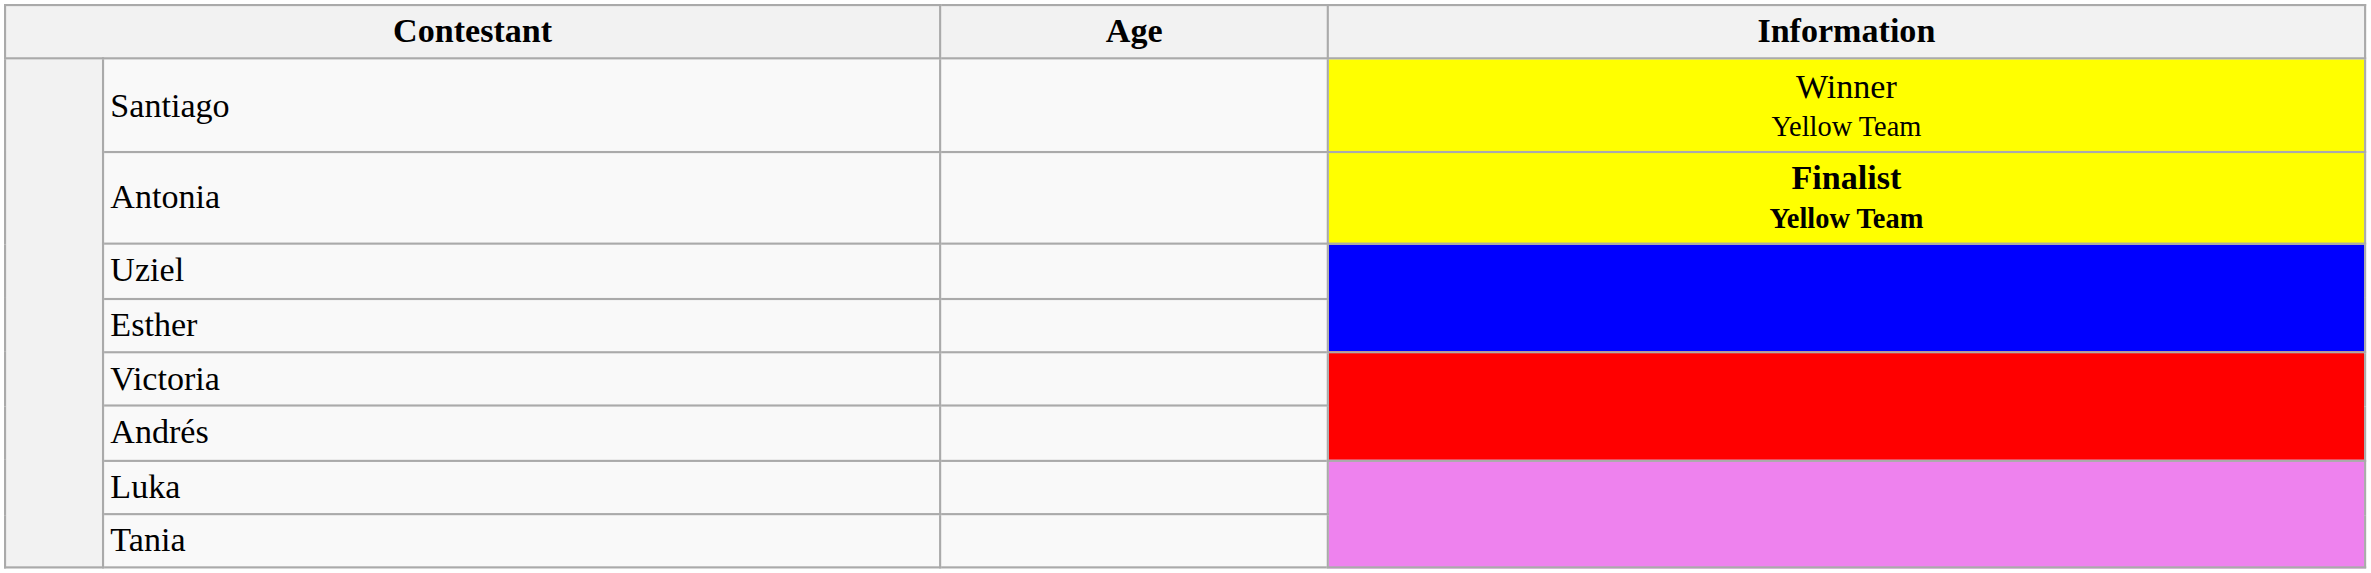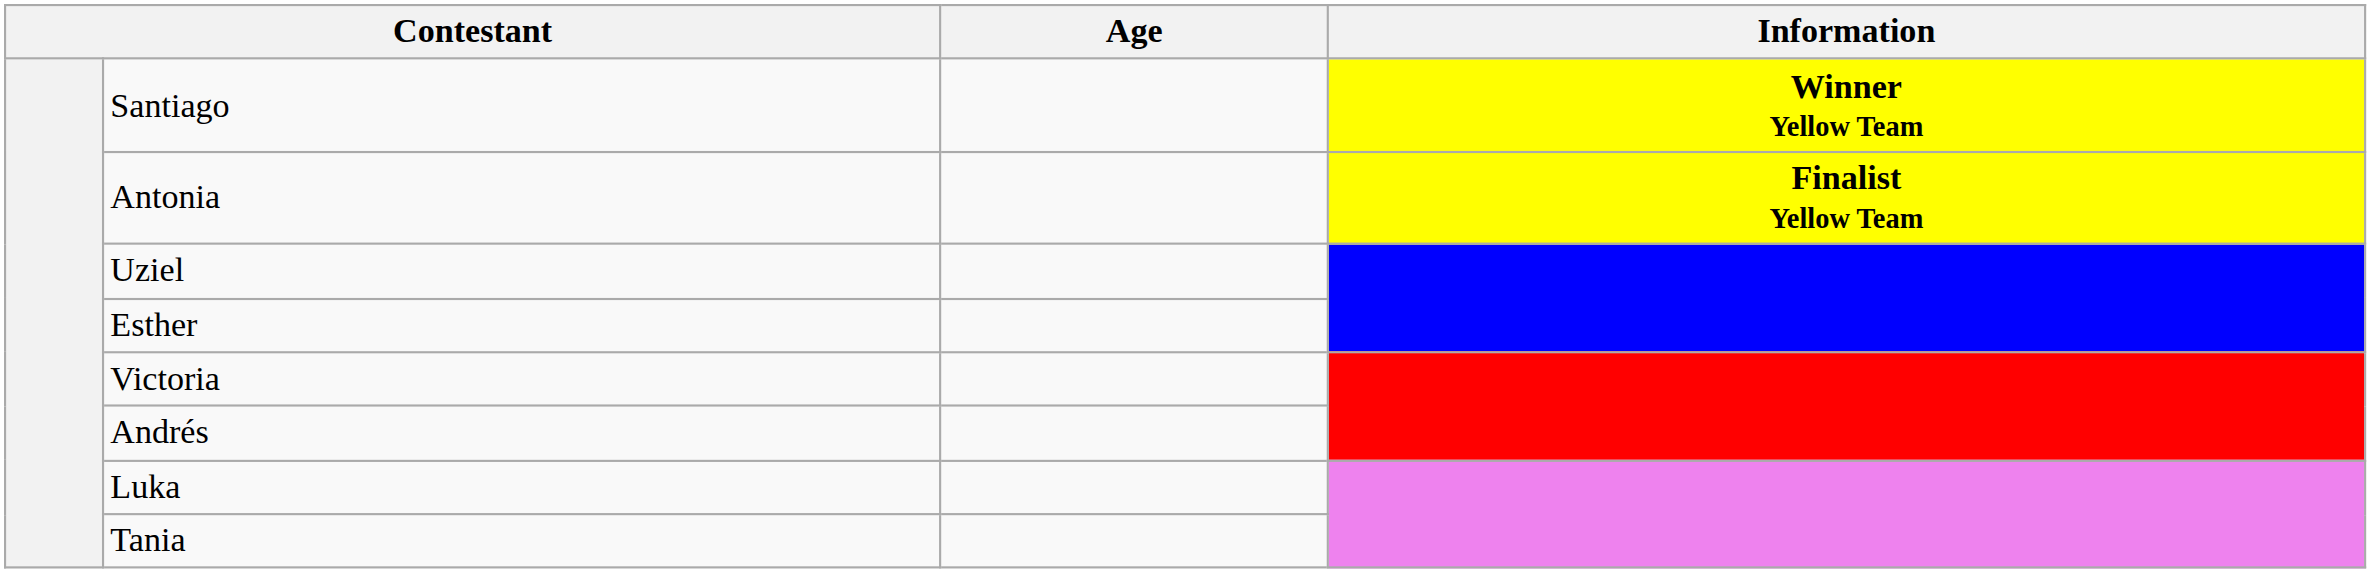Santiago | Information: normal -> bold
